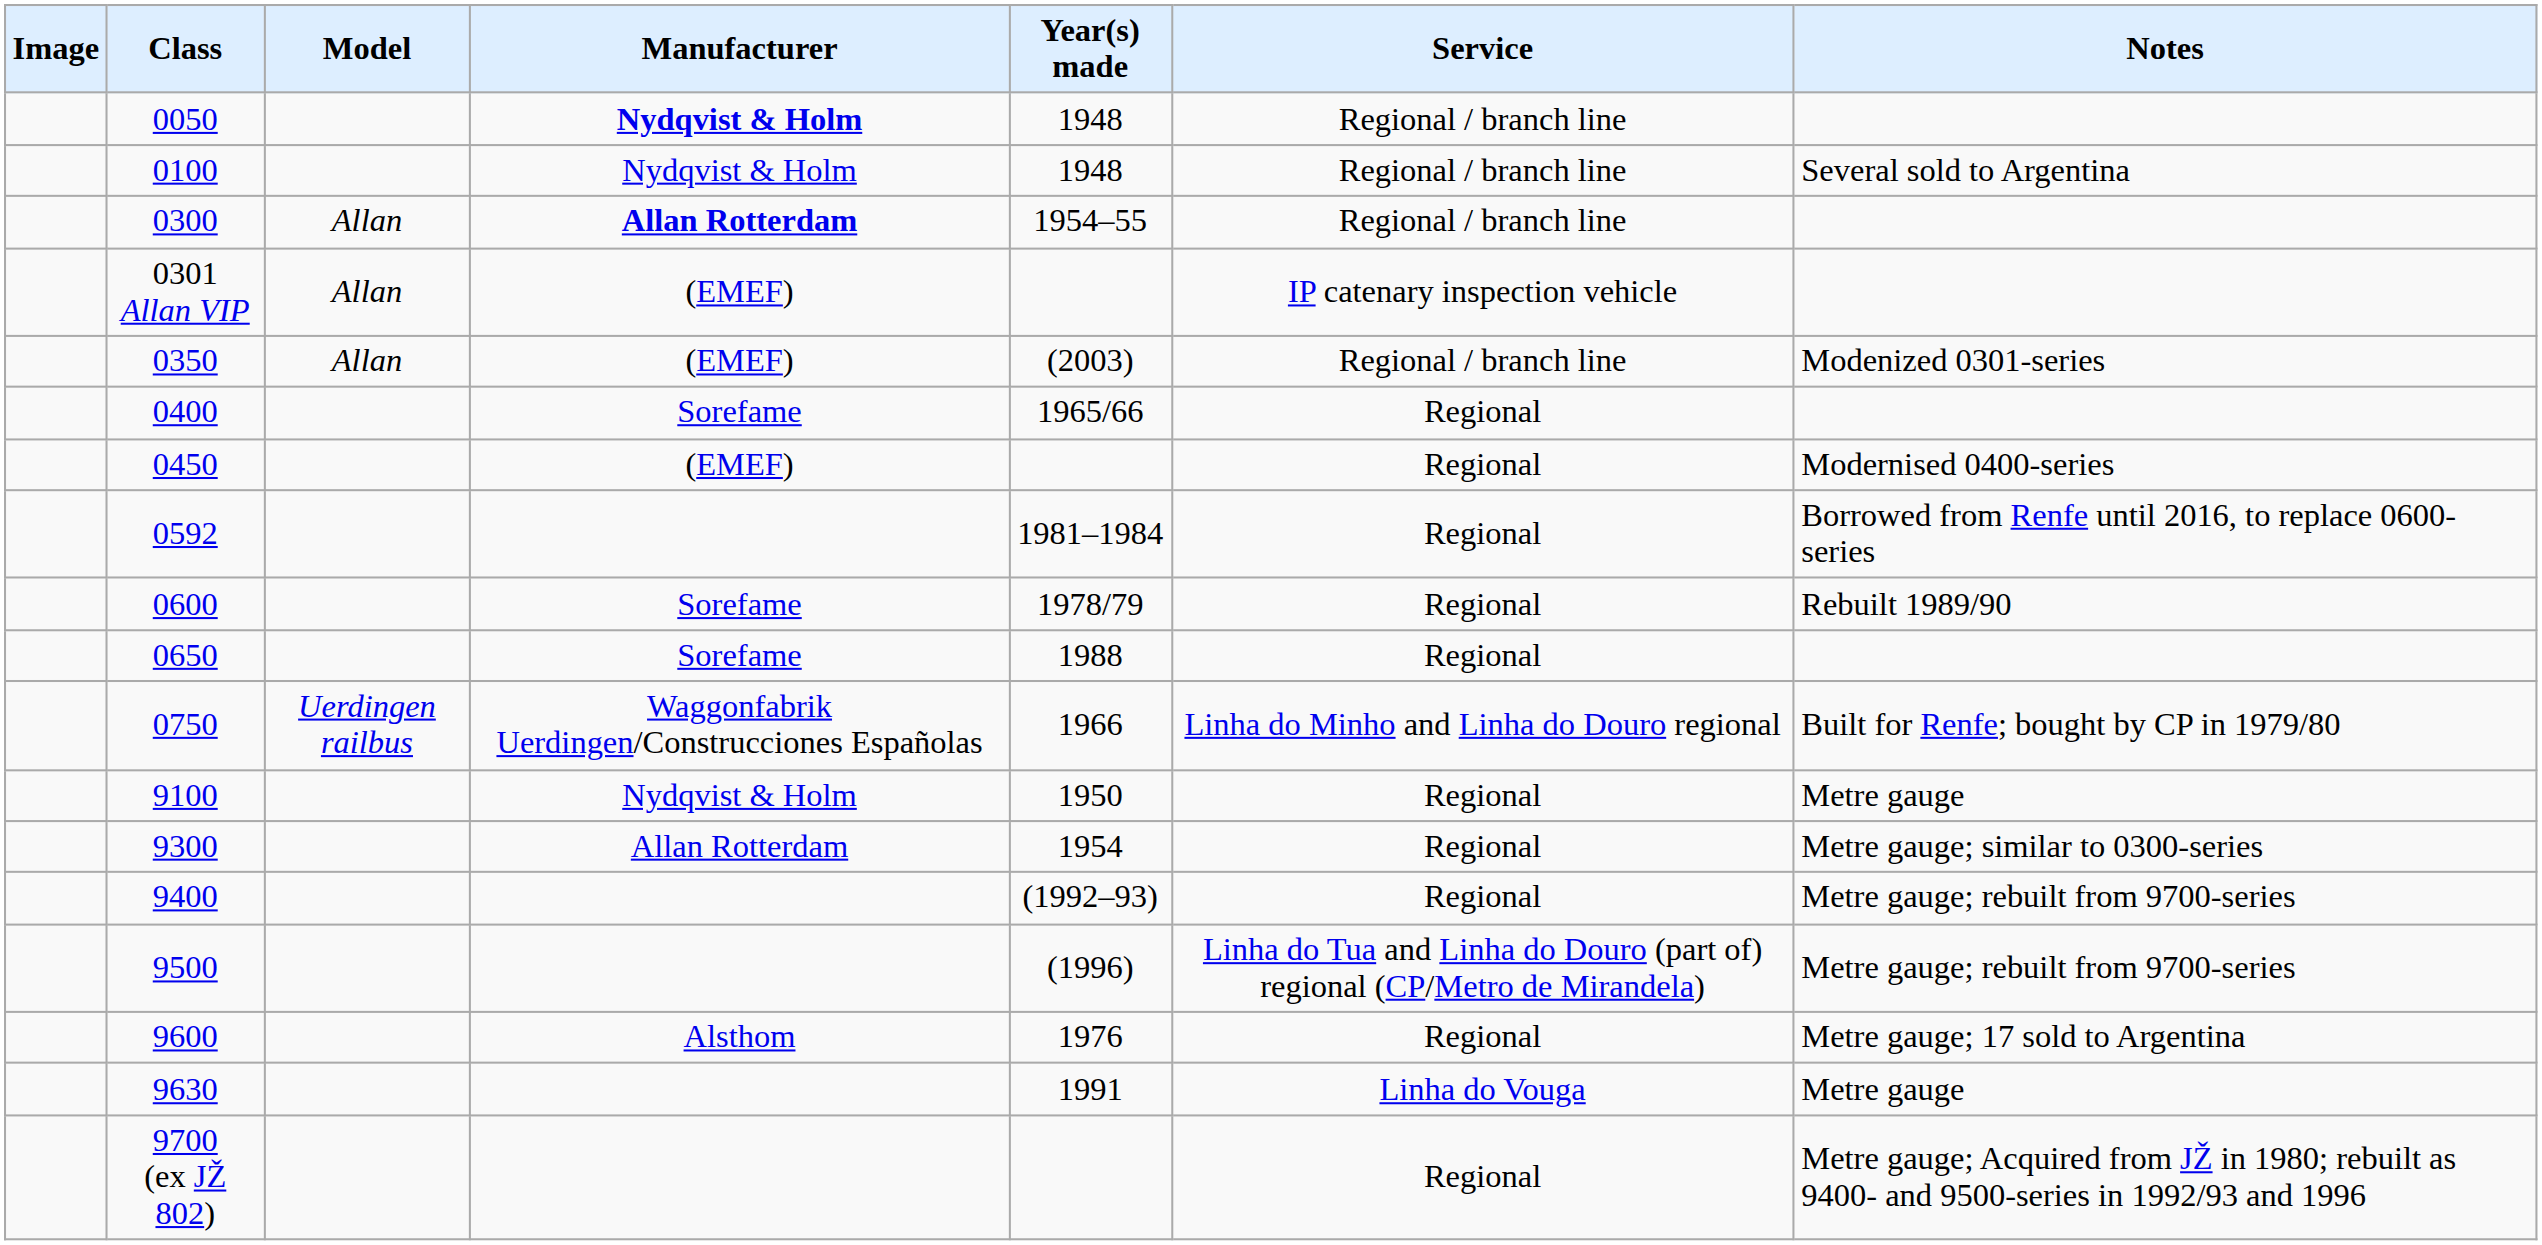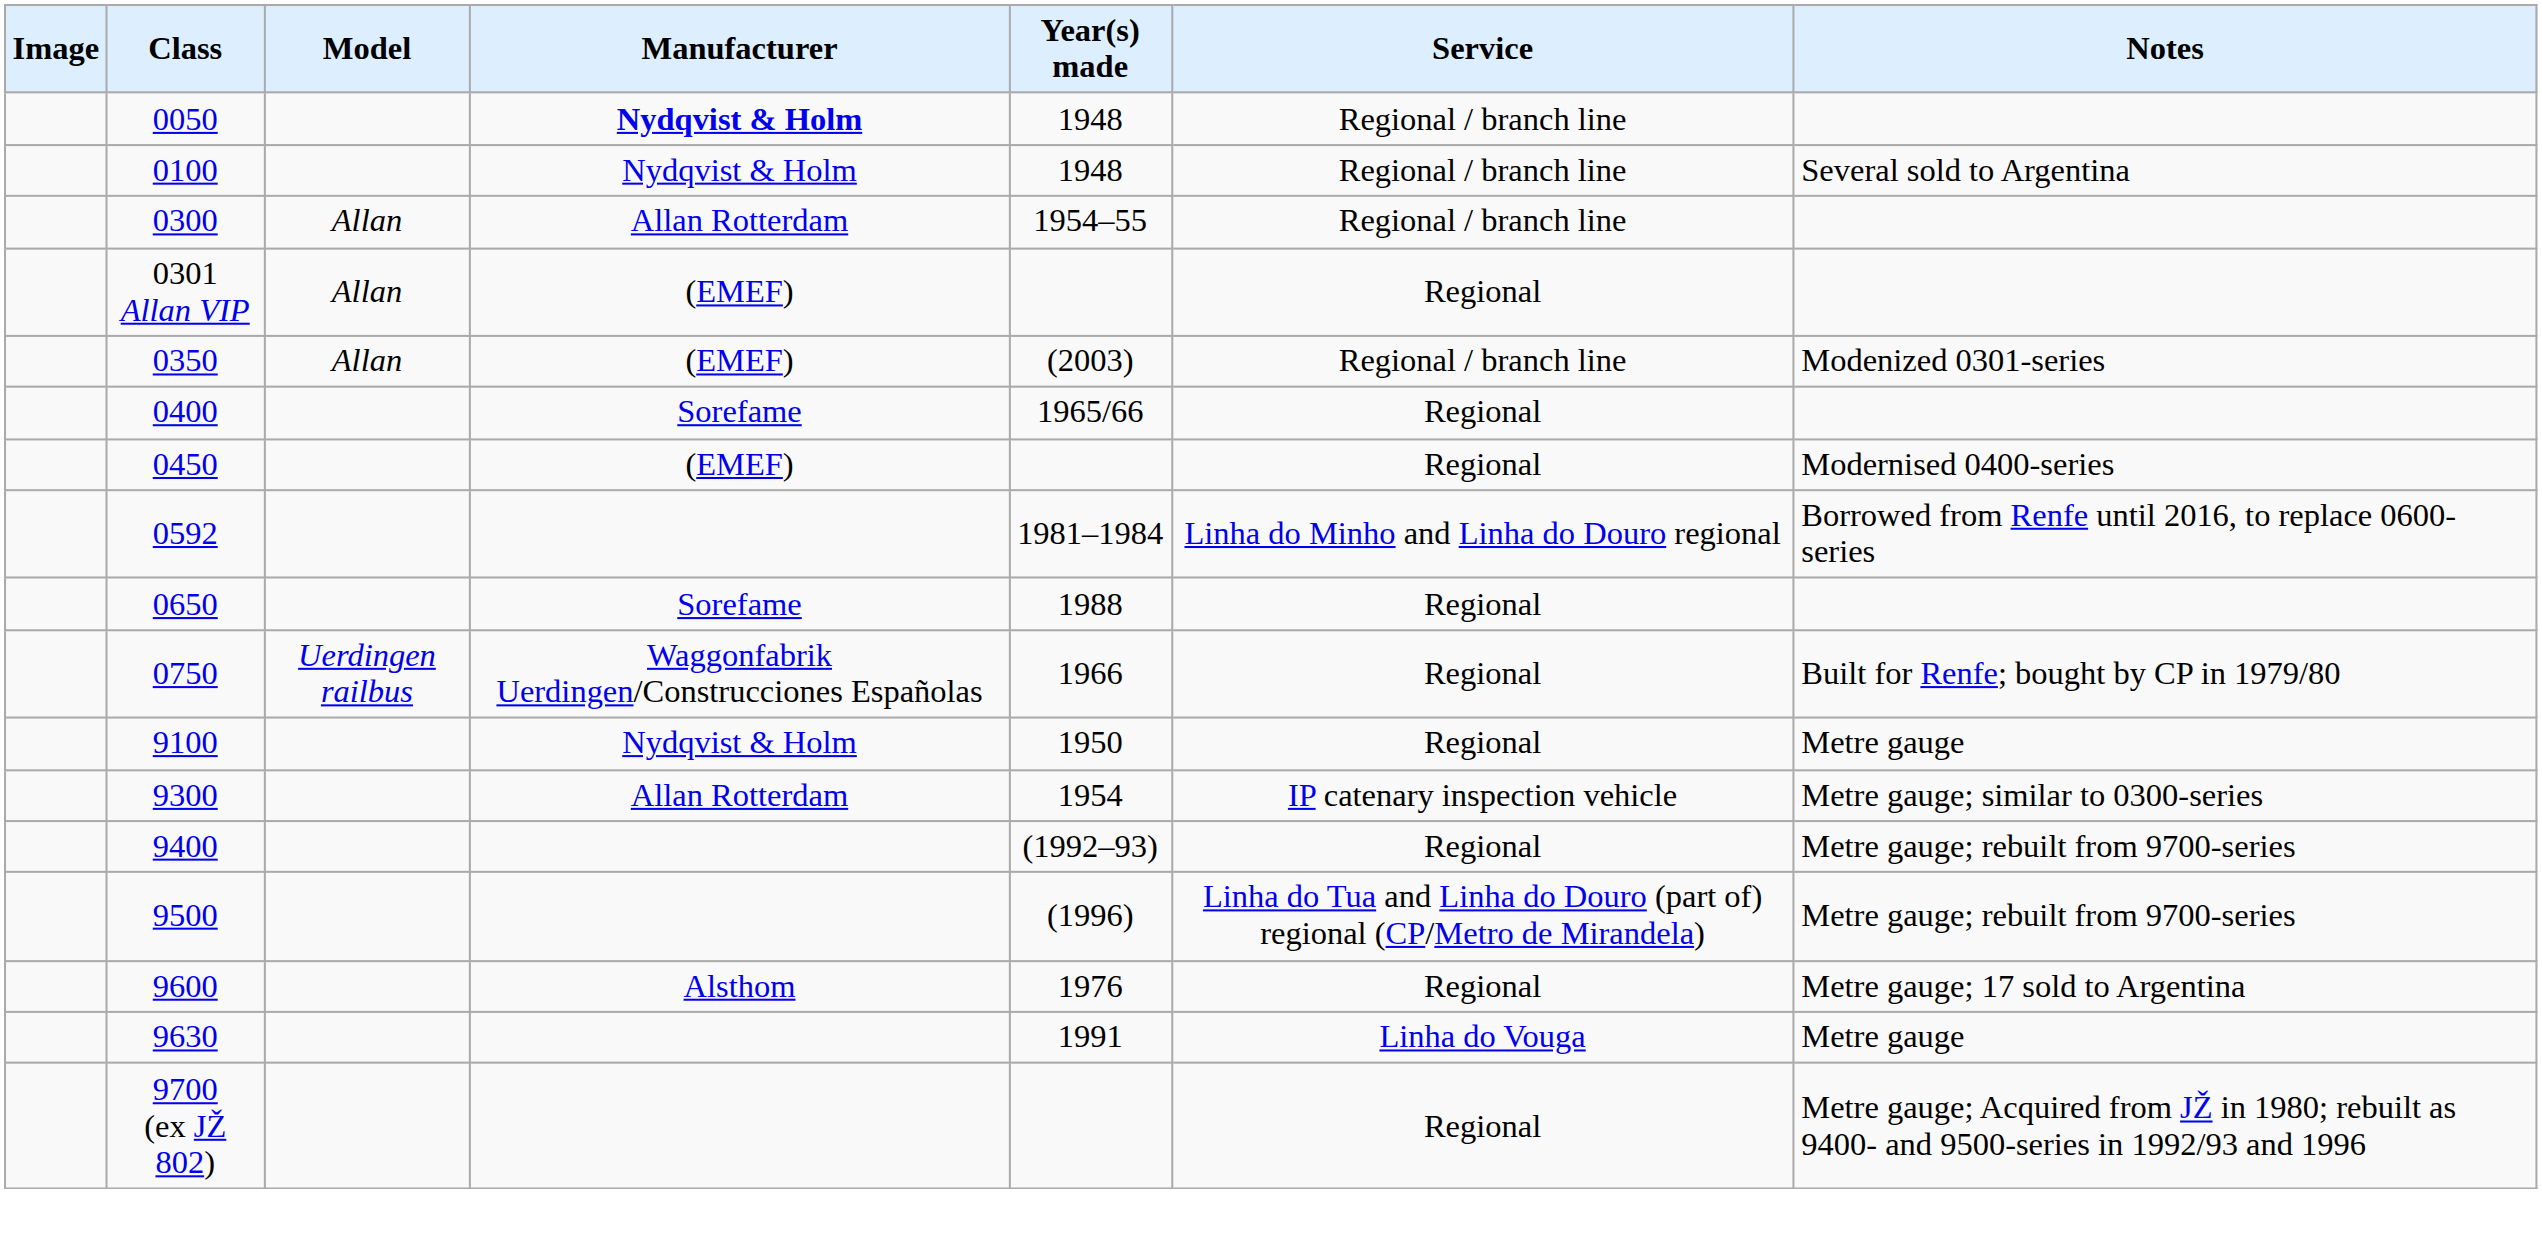0300 | Manufacturer: bold -> normal
0301 Allan VIP | Service: IP catenary inspection vehicle -> Regional
0592 | Service: Regional -> Linha do Minho and Linha do Douro regional
- row: 0600 | Sorefame | 1978/79 | Regional | Rebuilt 1989/90
0750 | Service: Linha do Minho and Linha do Douro regional -> Regional
9300 | Service: Regional -> IP catenary inspection vehicle
